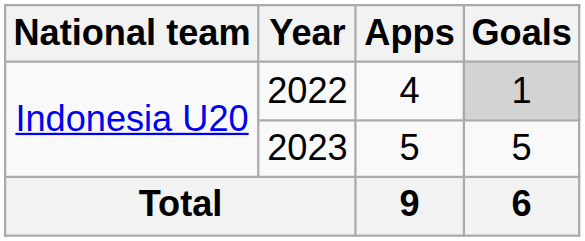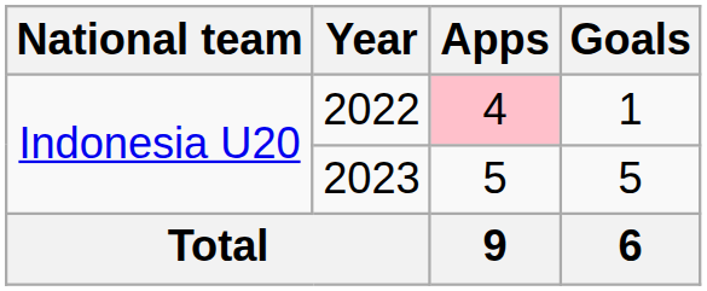2022 | Apps: no background -> pink background
2022 | Goals: lightgrey background -> no background
